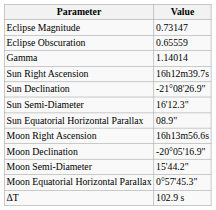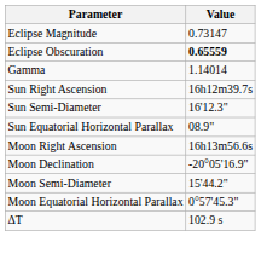Eclipse Obscuration | Value: normal -> bold
- row: Sun Declination | -21°08'26.9"
